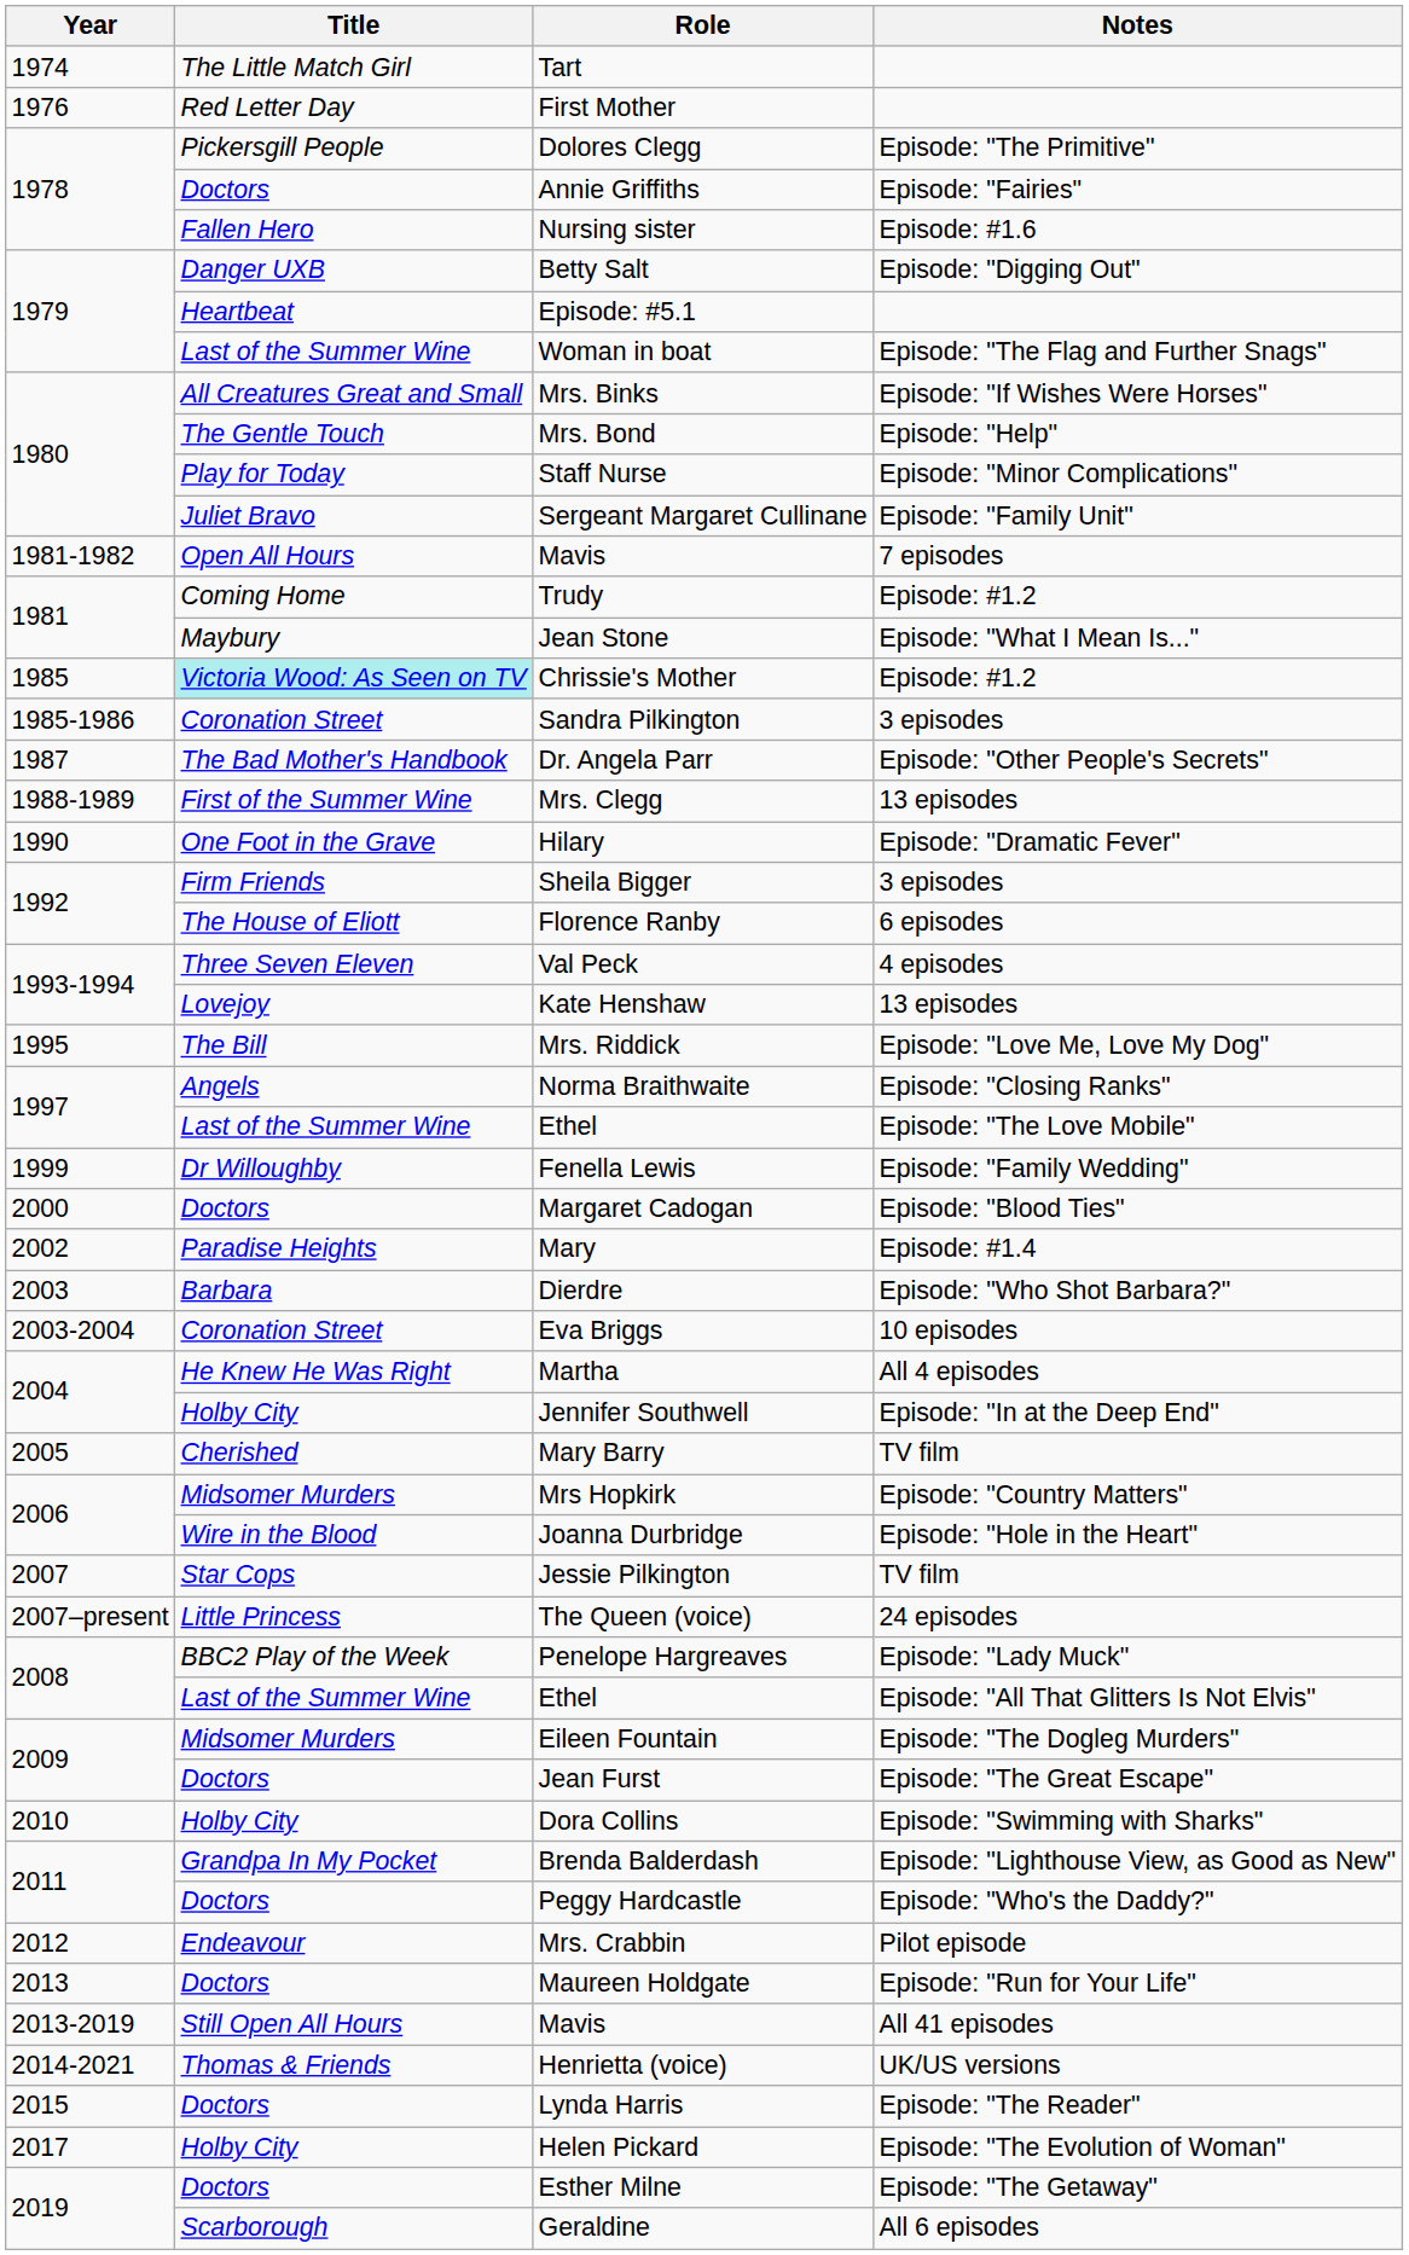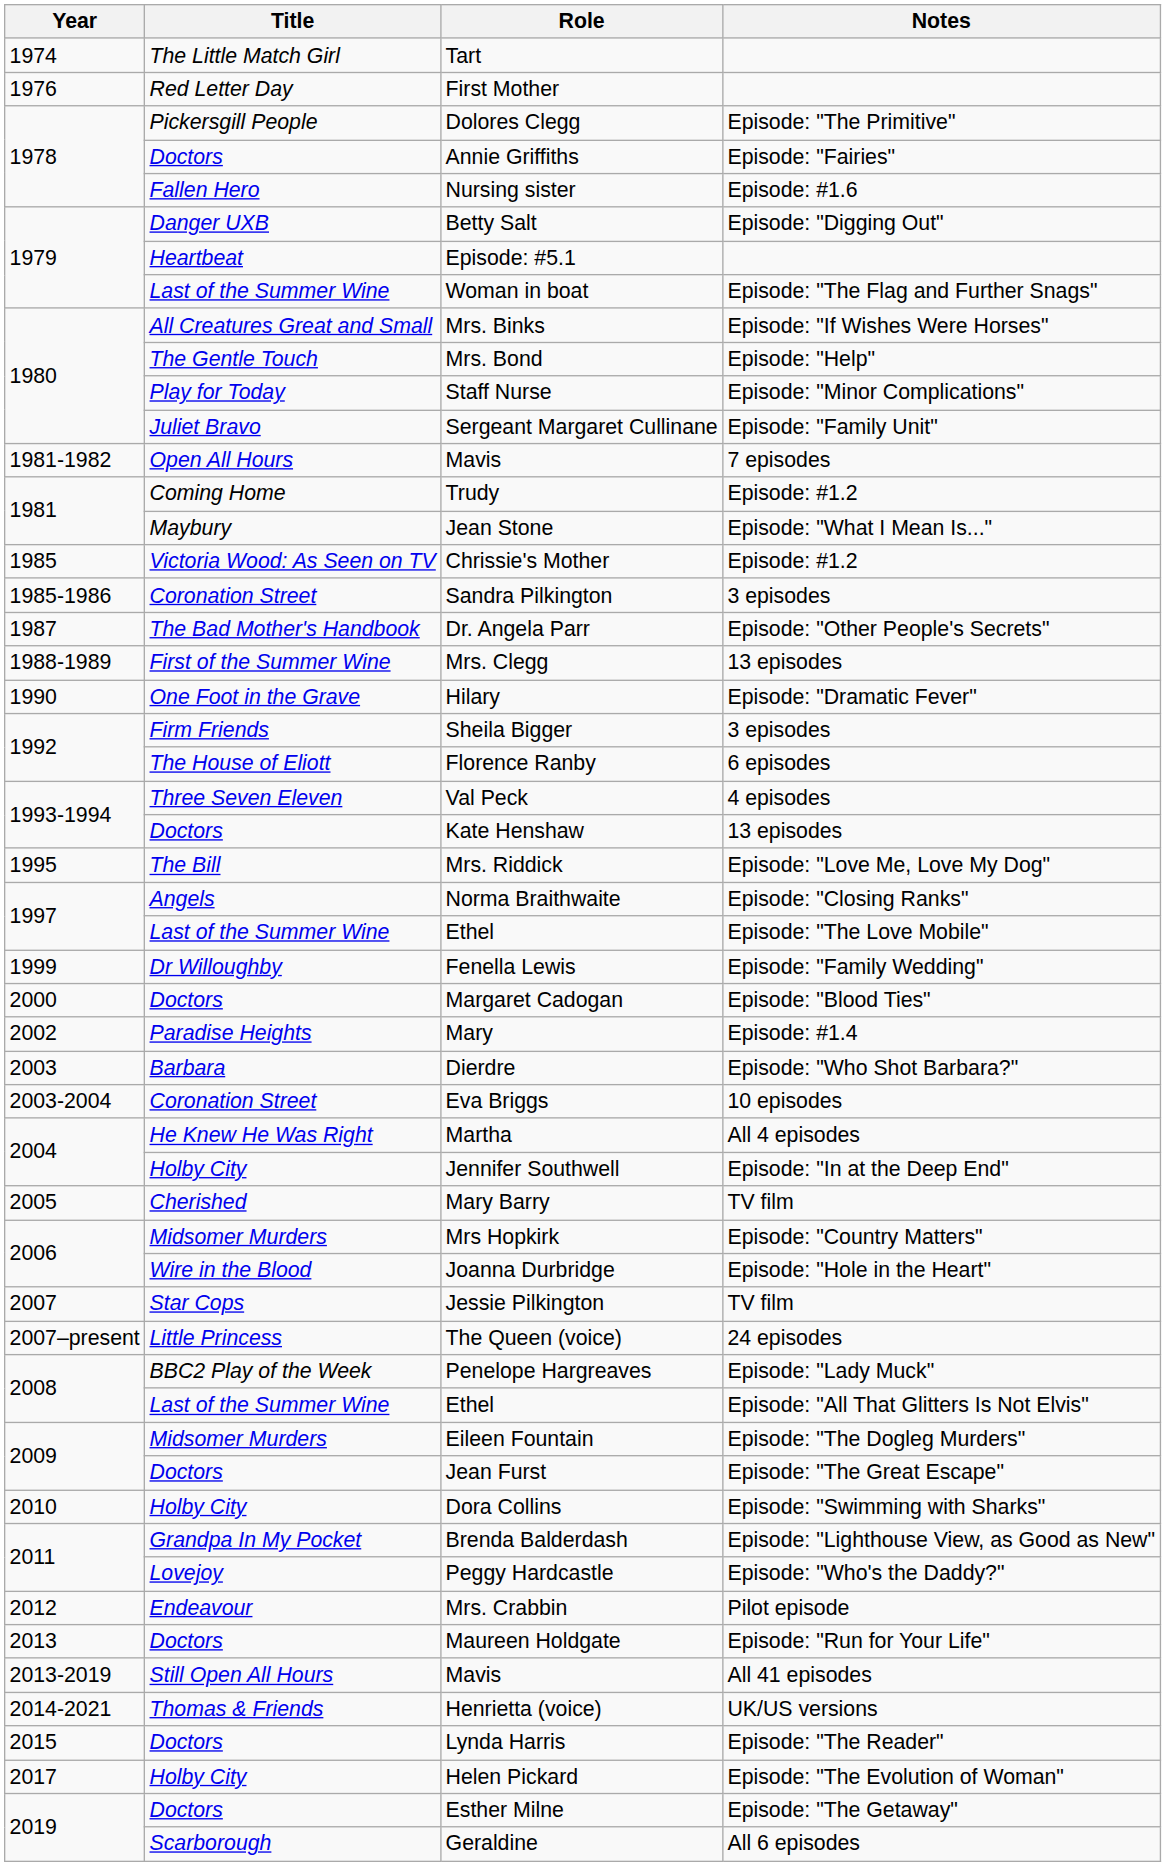Chrissie's Mother | Title: paleturquoise background -> no background
Kate Henshaw | Title: Lovejoy -> Doctors
Peggy Hardcastle | Title: Doctors -> Lovejoy
